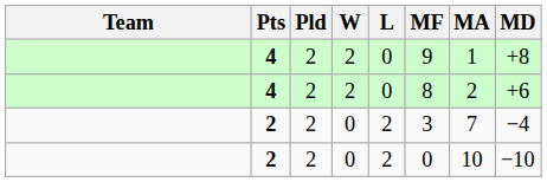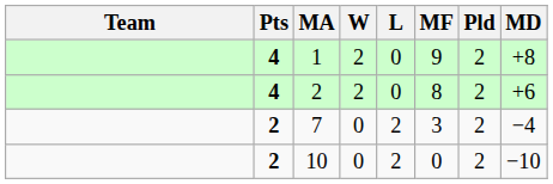columns swapped: Pld <-> MA
